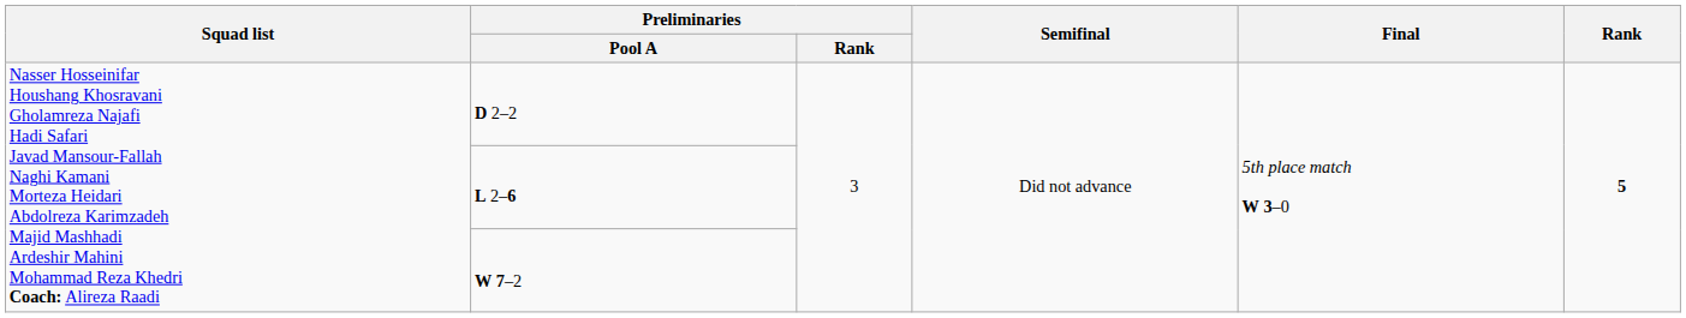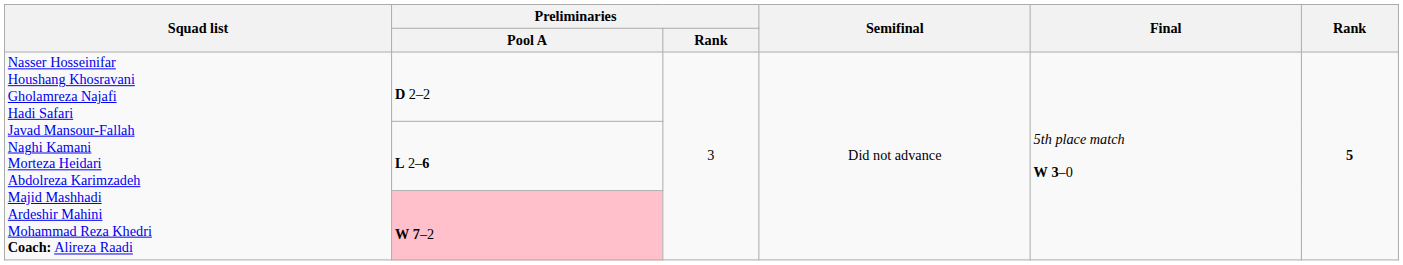W 7–2 | Preliminaries / Pool A: no background -> pink background
